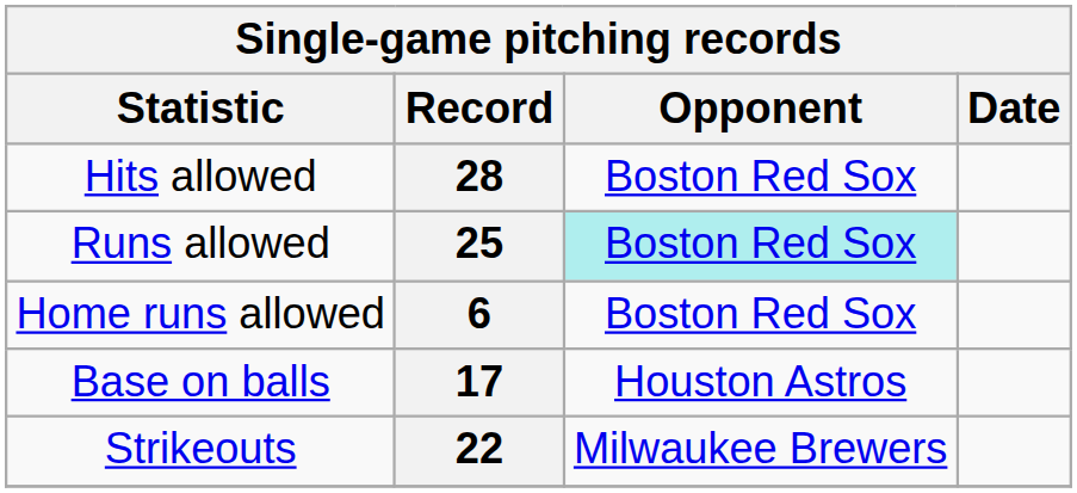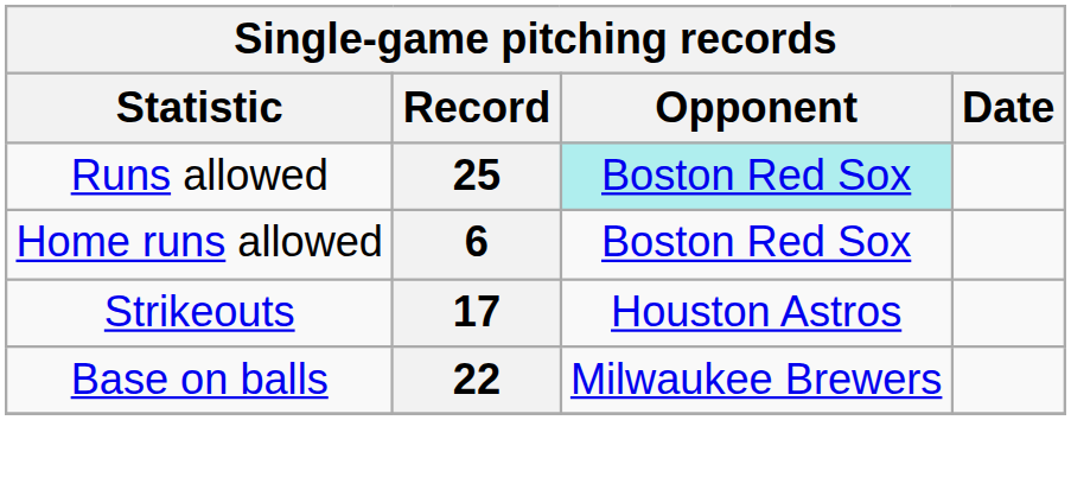- row: Hits allowed | 28 | Boston Red Sox
17 | Statistic: Base on balls -> Strikeouts
22 | Statistic: Strikeouts -> Base on balls
